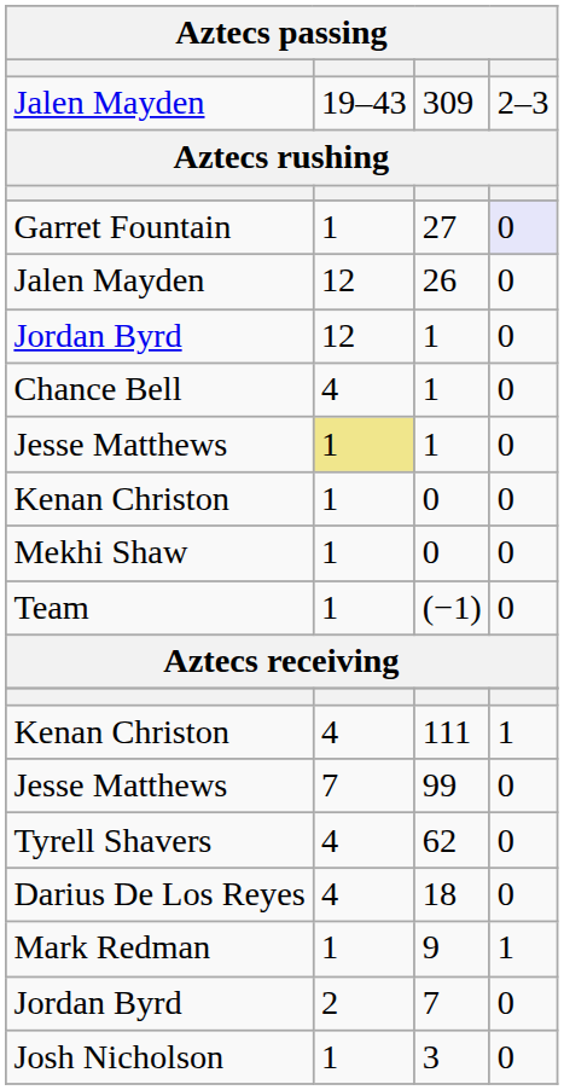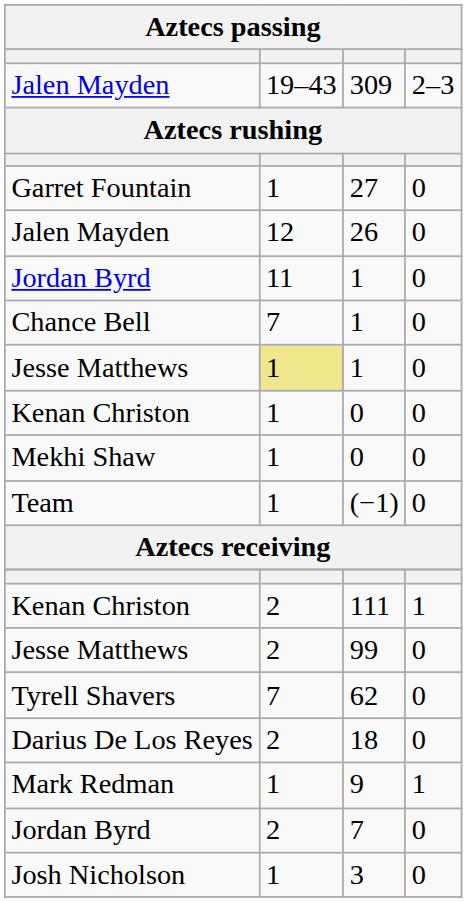27 | column 4: lavender background -> no background
Jordan Byrd / 1 | column 2: 12 -> 11
Chance Bell / 1 | column 2: 4 -> 7
111 | column 2: 4 -> 2
99 | column 2: 7 -> 2
62 | column 2: 4 -> 7
18 | column 2: 4 -> 2
